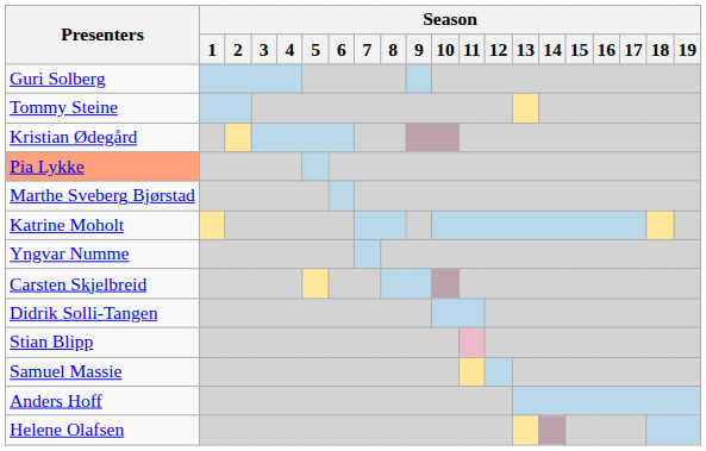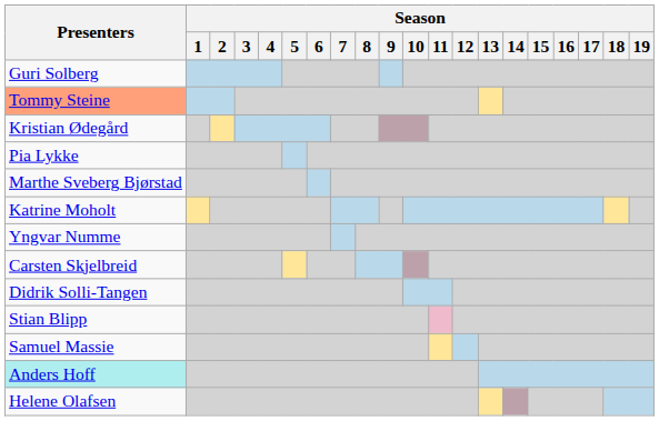Tommy Steine | Presenters: no background -> lightsalmon background
Pia Lykke | Presenters: lightsalmon background -> no background
Anders Hoff | Presenters: no background -> paleturquoise background
